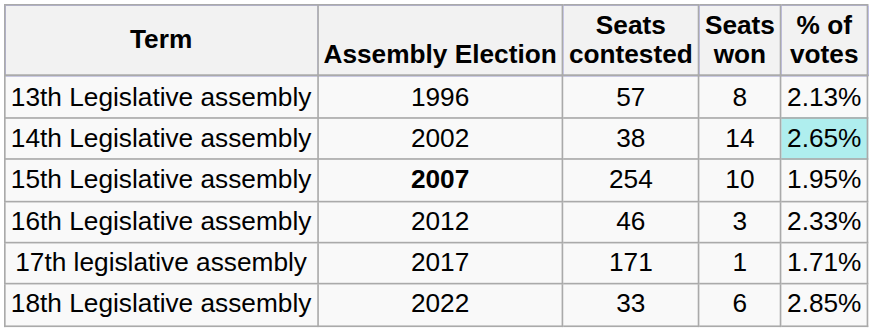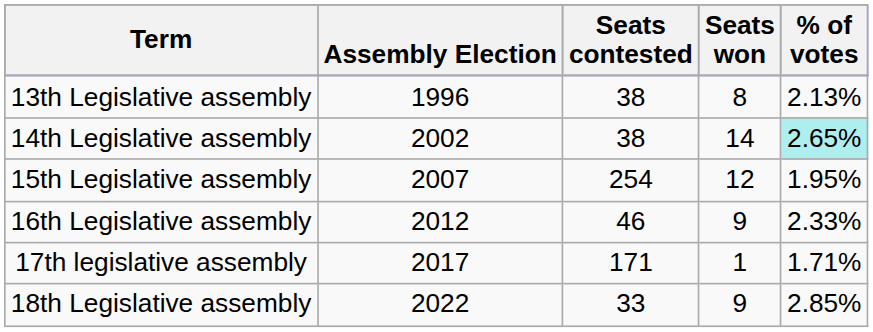13th Legislative assembly | Seats contested: 57 -> 38
15th Legislative assembly | Assembly Election: bold -> normal
15th Legislative assembly | Seats won: 10 -> 12
16th Legislative assembly | Seats won: 3 -> 9
18th Legislative assembly | Seats won: 6 -> 9
